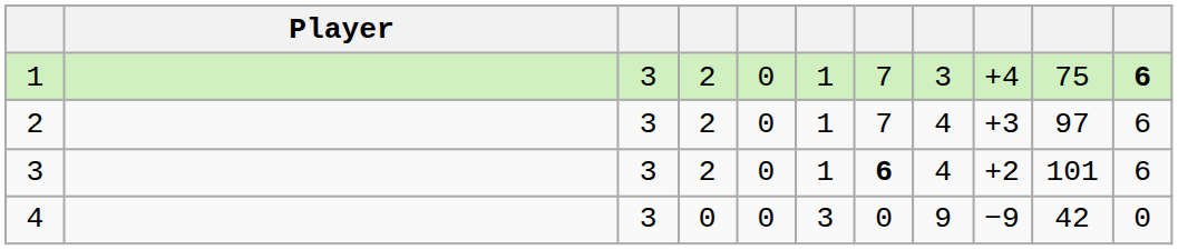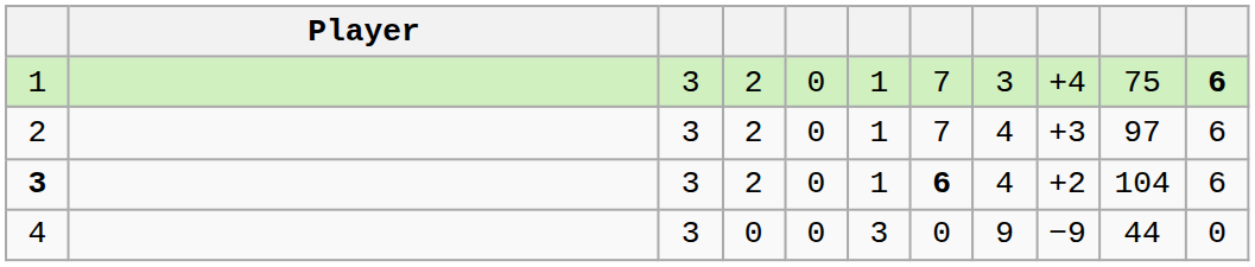row 4 | column 1: normal -> bold
row 4 | column 10: 101 -> 104
row 5 | column 10: 42 -> 44
